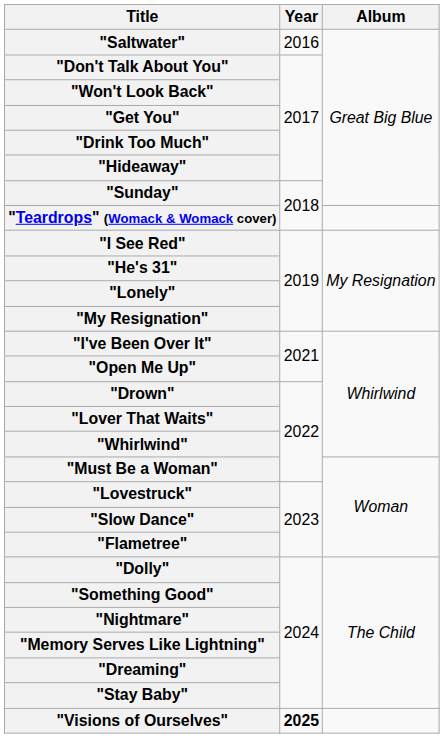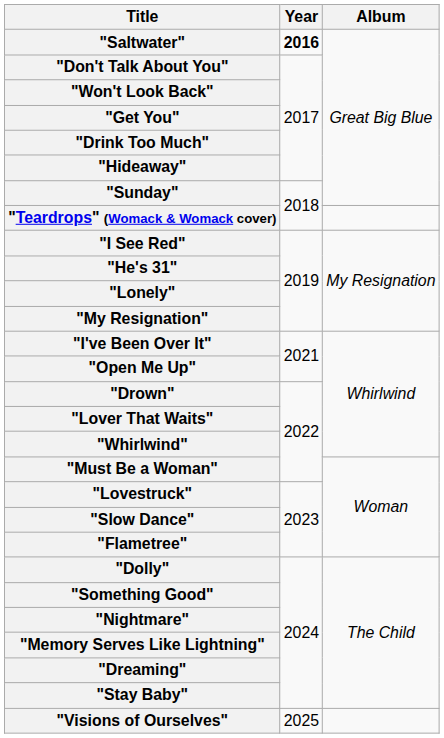"Saltwater" | Year: normal -> bold
"Visions of Ourselves" | Year: bold -> normal
